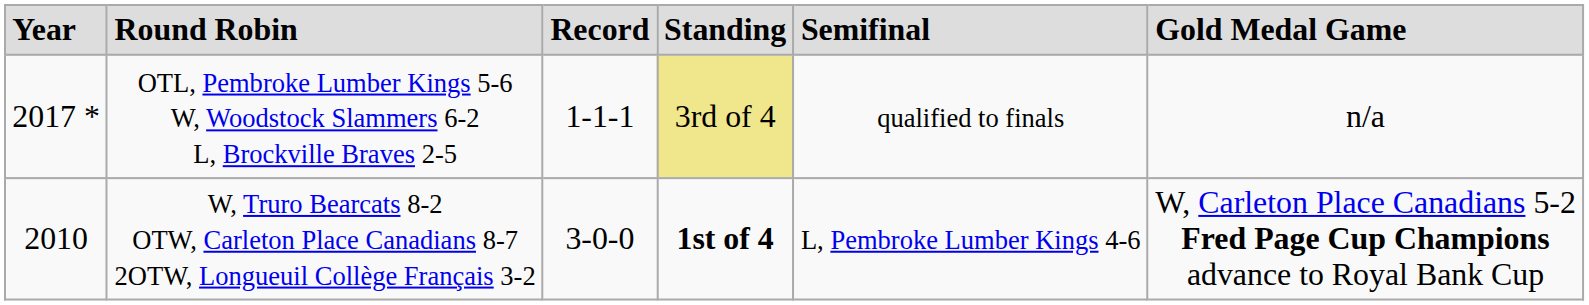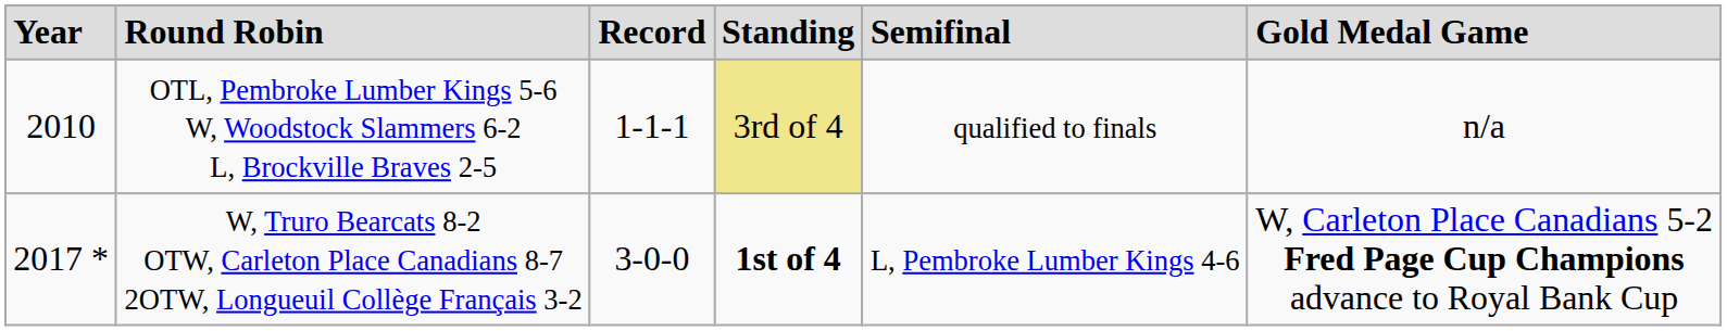row 2 | column 1: 2017 * -> 2010
row 3 | column 1: 2010 -> 2017 *
